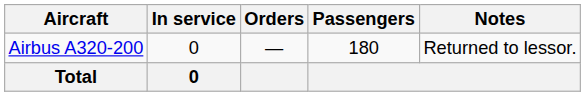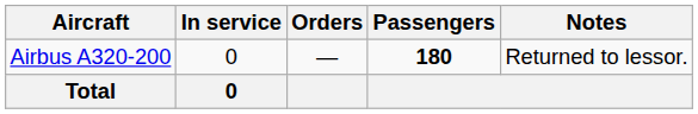Airbus A320-200 | Passengers: normal -> bold
